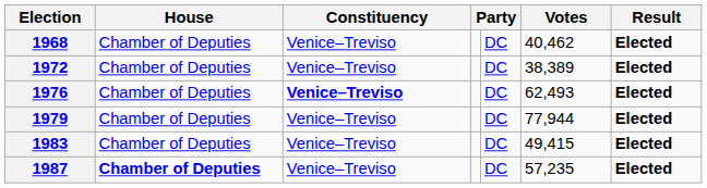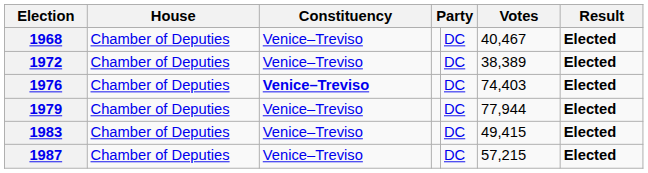1968 | Votes: 40,462 -> 40,467
1976 | Votes: 62,493 -> 74,403
1987 | House: bold -> normal
1987 | Votes: 57,235 -> 57,215
